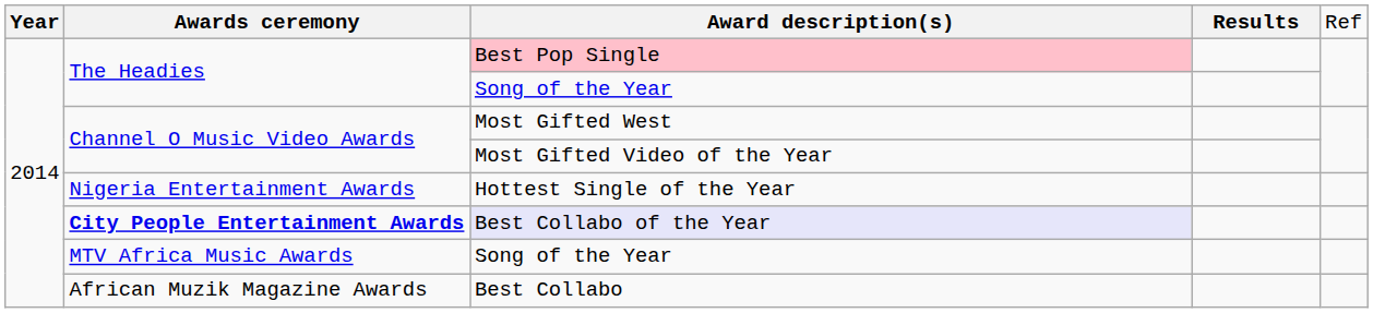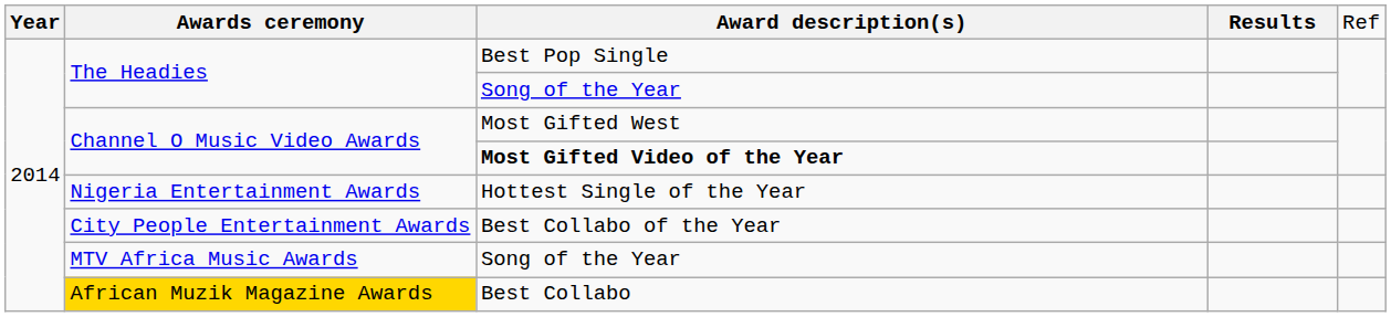Best Pop Single | column 3: pink background -> no background
Most Gifted Video of the Year | column 3: normal -> bold
Best Collabo of the Year | column 2: bold -> normal
Best Collabo of the Year | column 3: lavender background -> no background
Best Collabo | column 2: no background -> gold background
